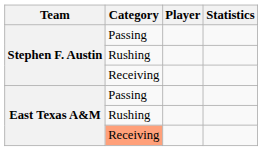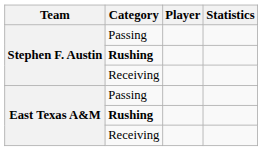Stephen F. Austin / Rushing | Category: normal -> bold
East Texas A&M / Rushing | Category: normal -> bold
East Texas A&M / Receiving | Category: lightsalmon background -> no background
